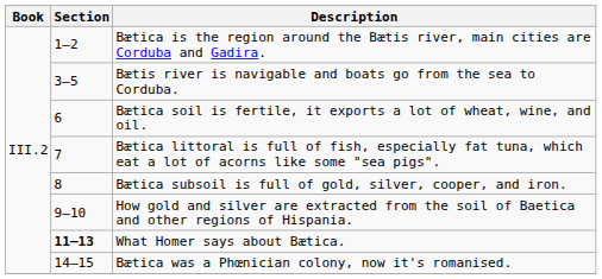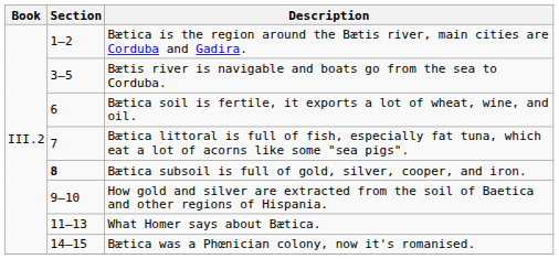Bætica subsoil is full of gold, silver, cooper, and iron. | Section: normal -> bold
What Homer says about Bætica. | Section: bold -> normal
